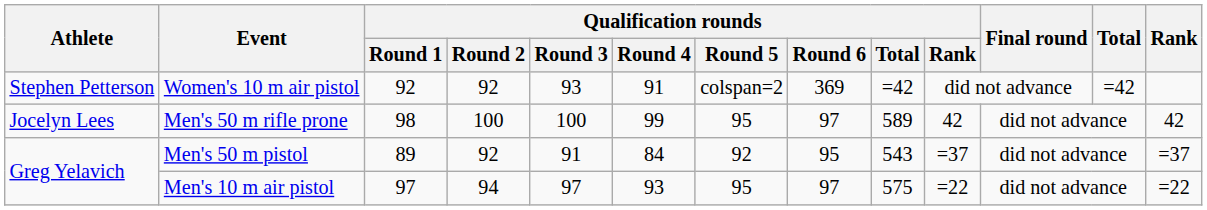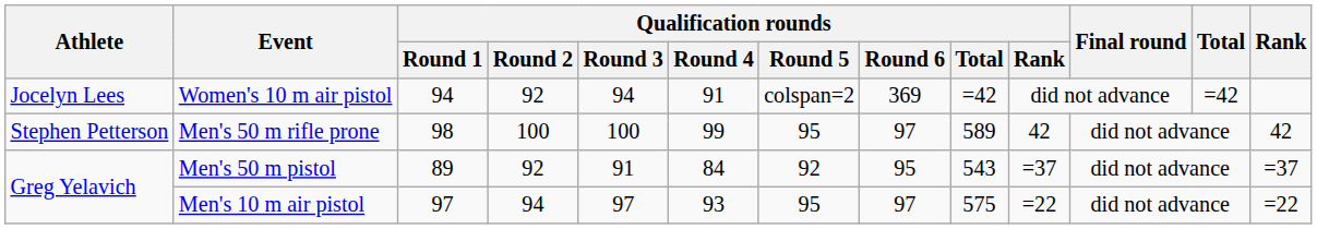Women's 10 m air pistol | Athlete: Stephen Petterson -> Jocelyn Lees
Women's 10 m air pistol | Qualification rounds / Round 1: 92 -> 94
Women's 10 m air pistol | Qualification rounds / Round 3: 93 -> 94
Men's 50 m rifle prone | Athlete: Jocelyn Lees -> Stephen Petterson
